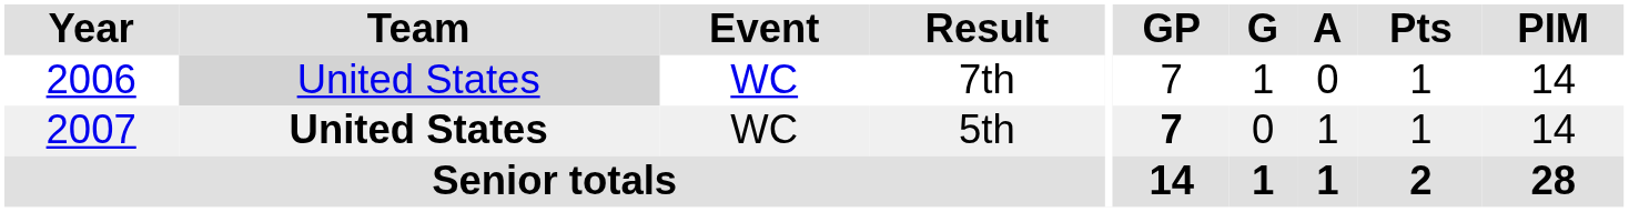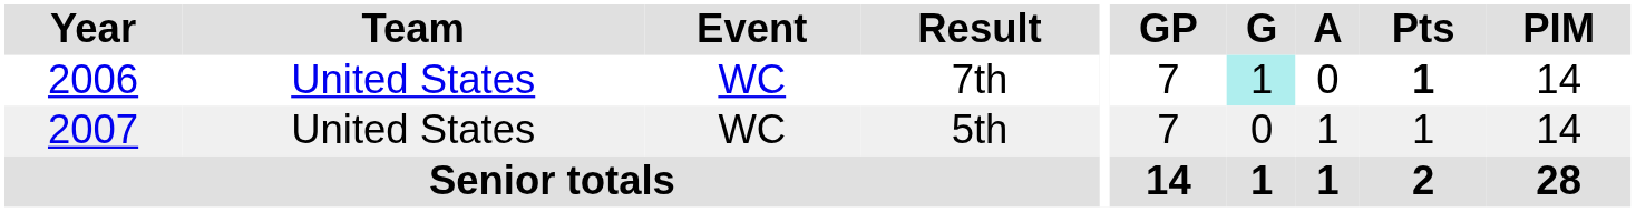7th | Team: lightgrey background -> no background
7th | G: no background -> paleturquoise background
7th | Pts: normal -> bold
5th | Team: bold -> normal
5th | GP: bold -> normal
